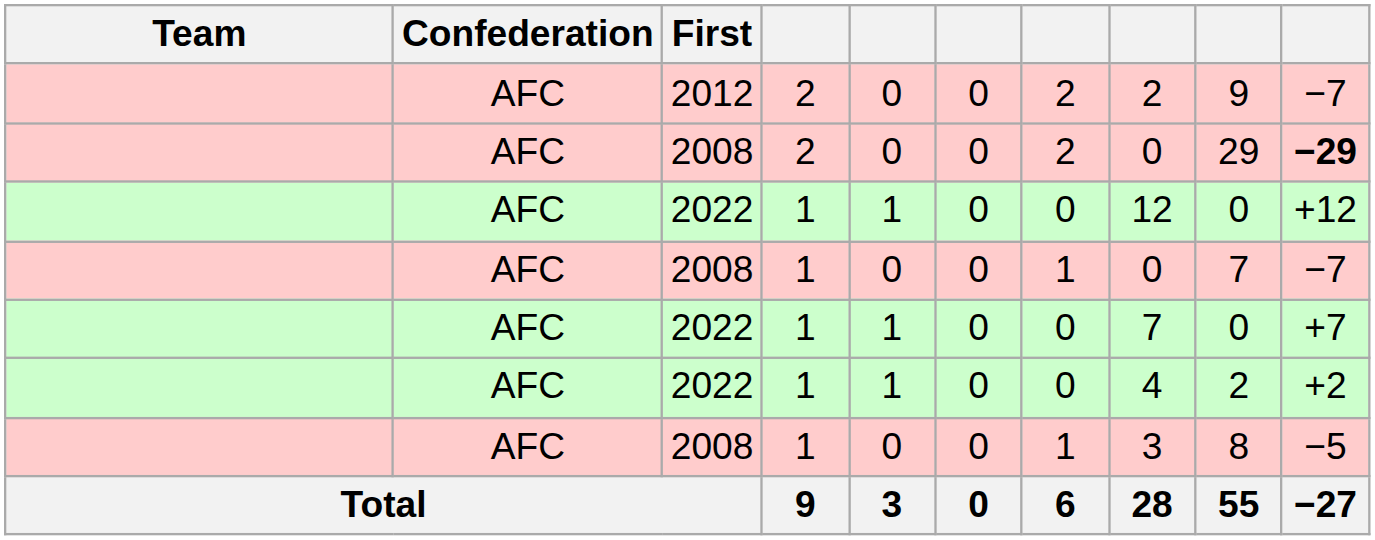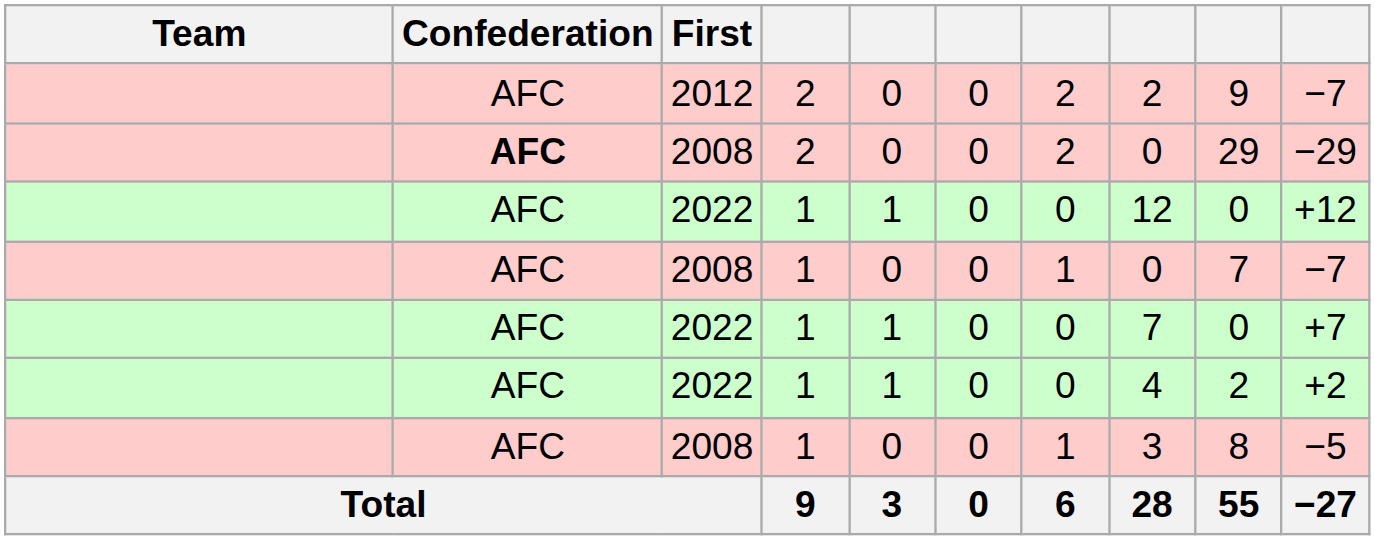2008 / 2 | Confederation: normal -> bold
2008 / 2 | column 10: bold -> normal
